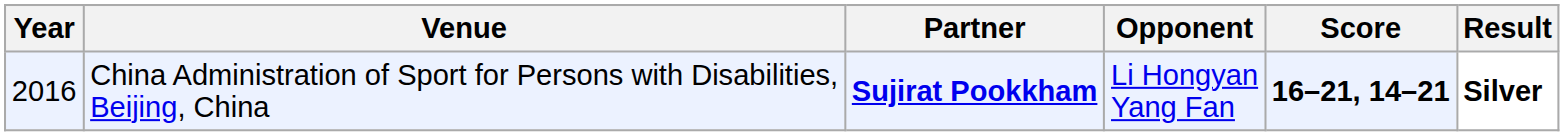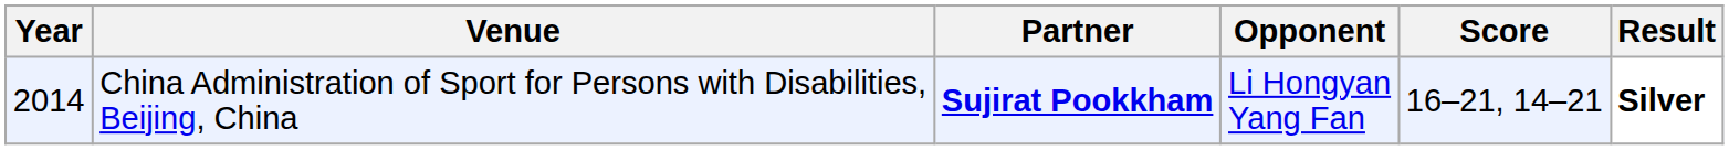row 2 | Year: 2016 -> 2014
row 2 | Score: bold -> normal
